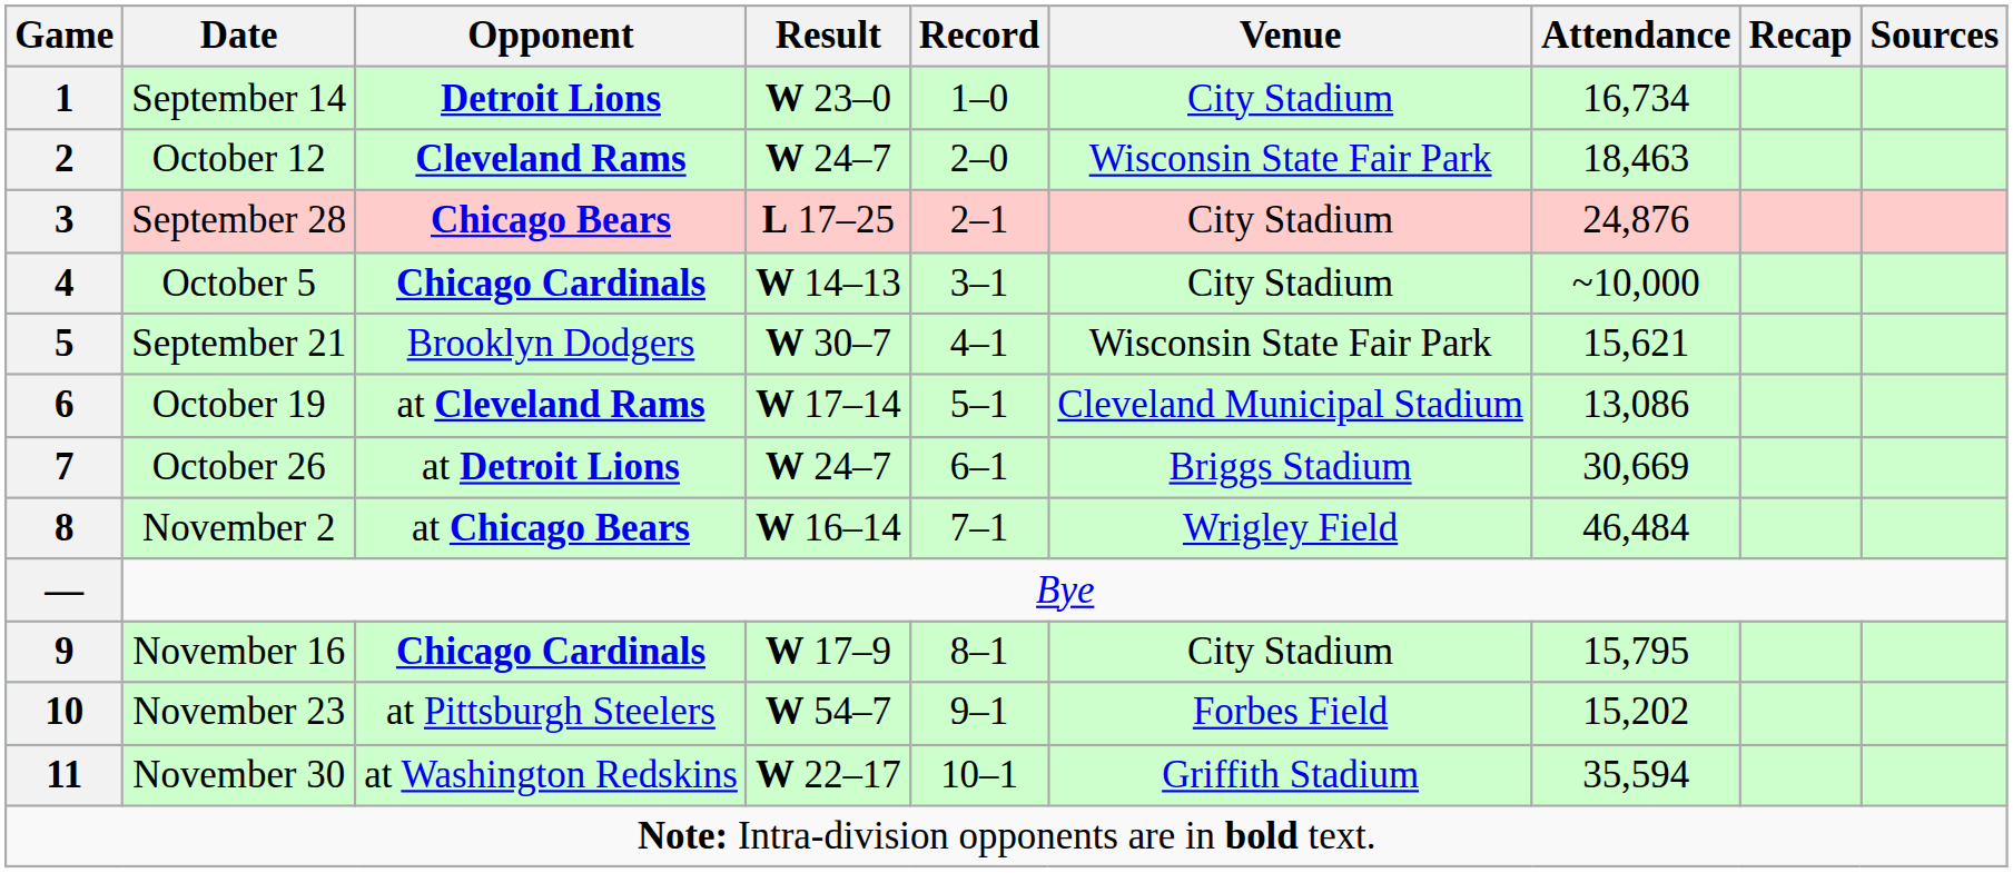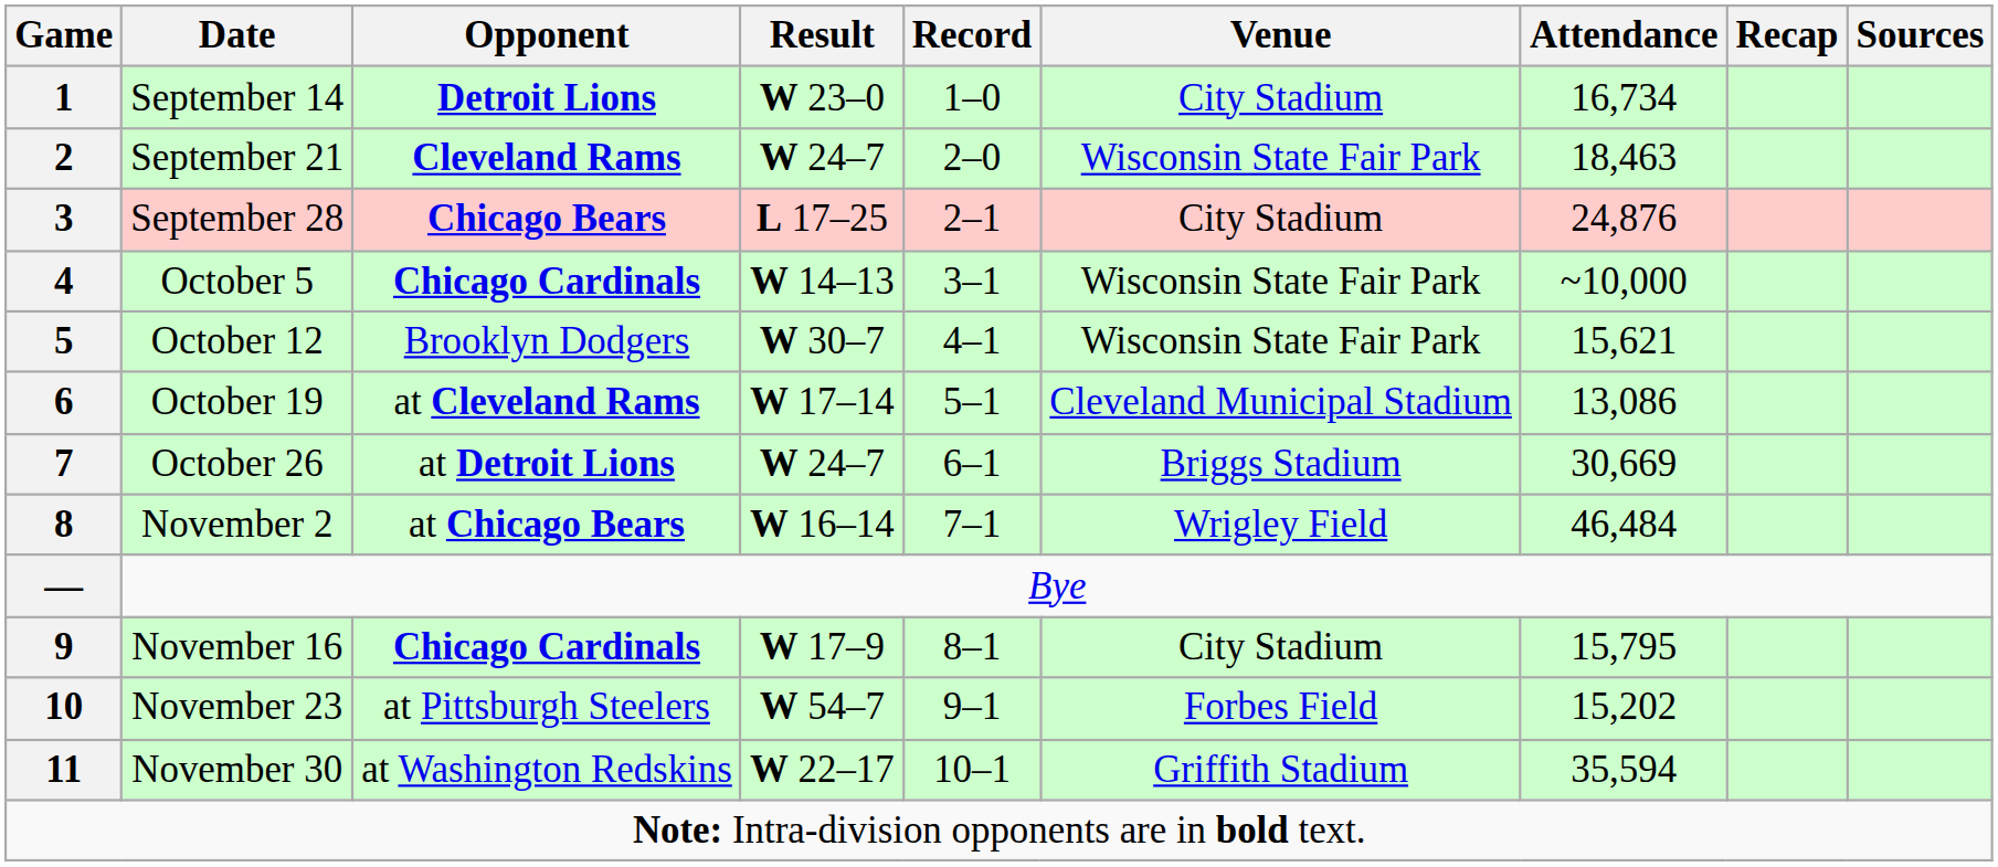2 | Date: October 12 -> September 21
4 | Venue: City Stadium -> Wisconsin State Fair Park
5 | Date: September 21 -> October 12
